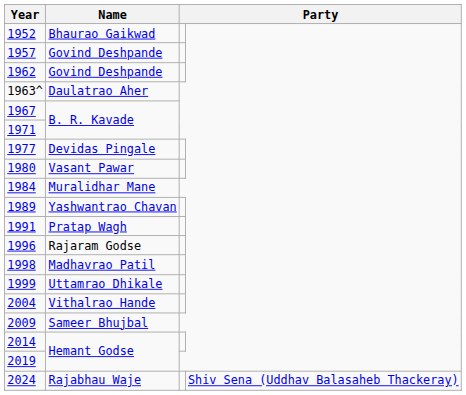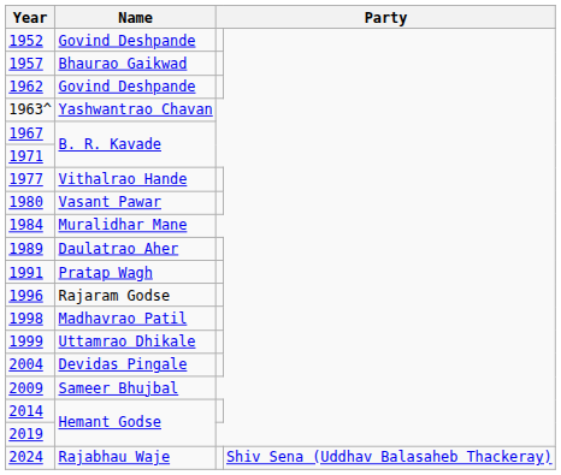1952 | Name: Bhaurao Gaikwad -> Govind Deshpande
1957 | Name: Govind Deshpande -> Bhaurao Gaikwad
1963^ | Name: Daulatrao Aher -> Yashwantrao Chavan
1977 | Name: Devidas Pingale -> Vithalrao Hande
1989 | Name: Yashwantrao Chavan -> Daulatrao Aher
2004 | Name: Vithalrao Hande -> Devidas Pingale
